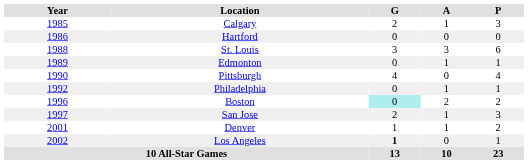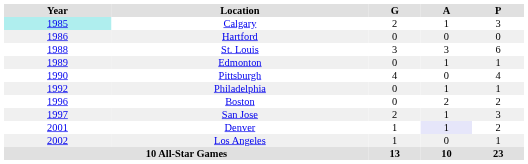Calgary | Year: no background -> paleturquoise background
Boston | G: paleturquoise background -> no background
Denver | A: no background -> lavender background
Los Angeles | G: bold -> normal
